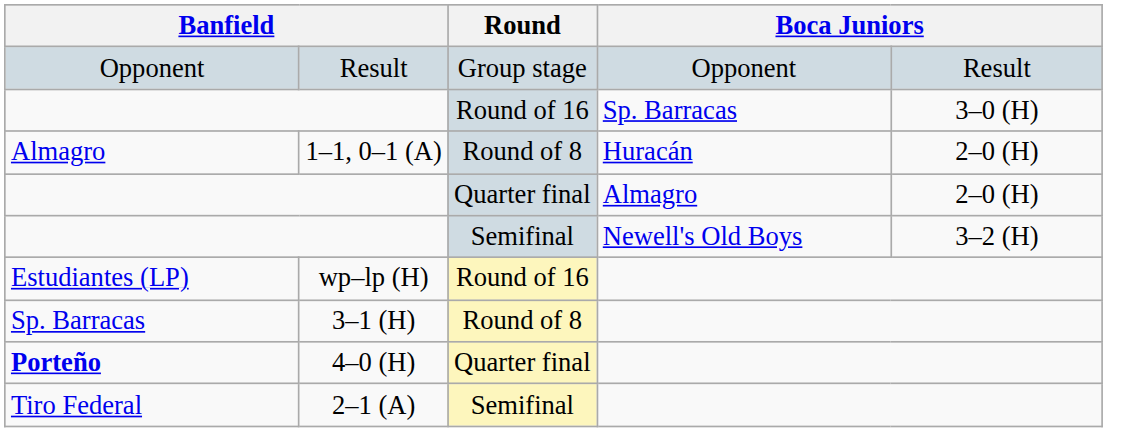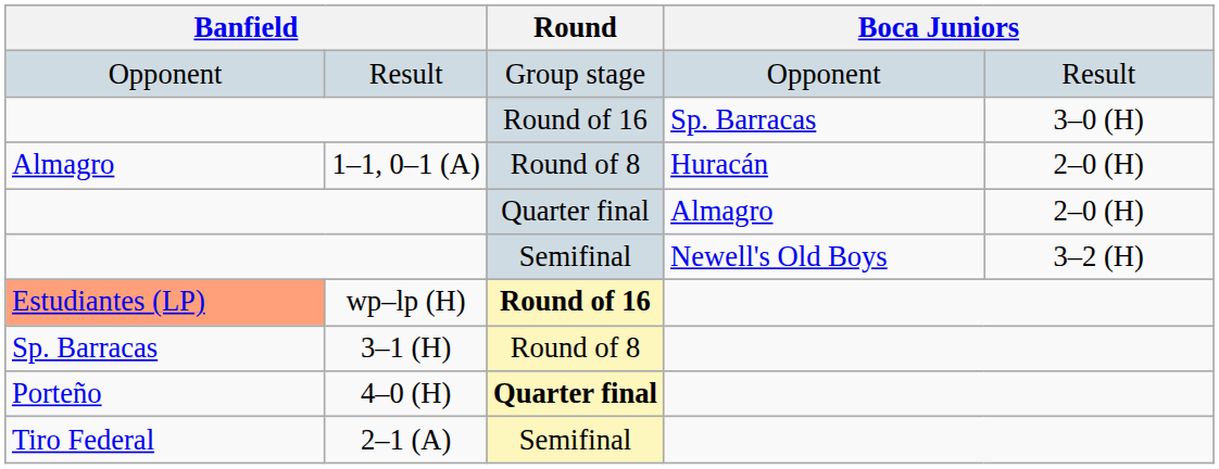Estudiantes (LP) | column 1: no background -> lightsalmon background
Estudiantes (LP) | Round: normal -> bold
Porteño | column 1: bold -> normal
Porteño | Round: normal -> bold
